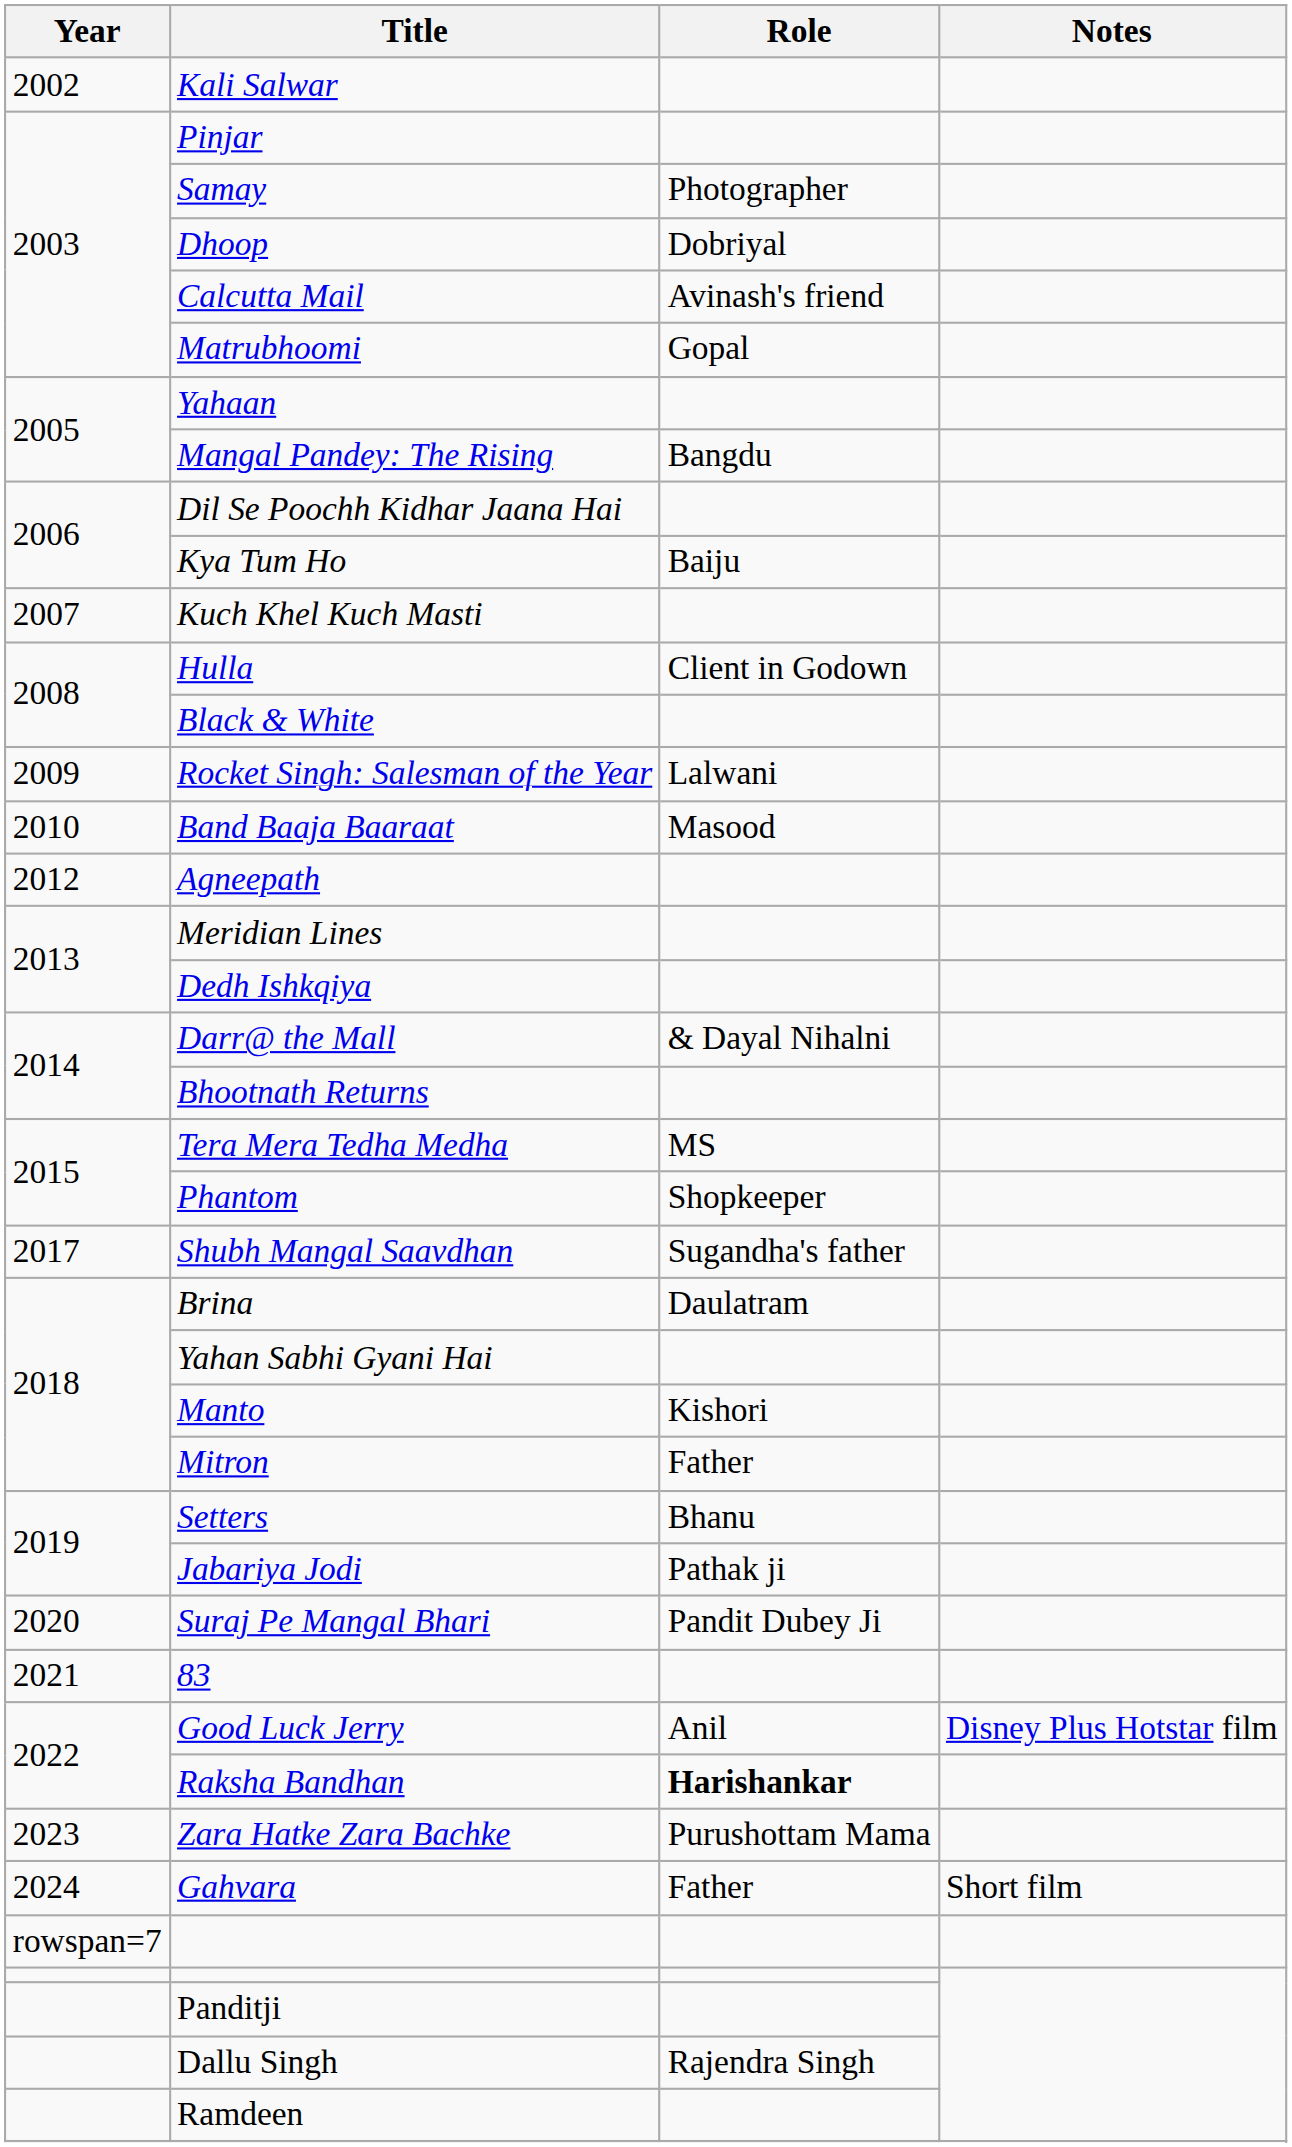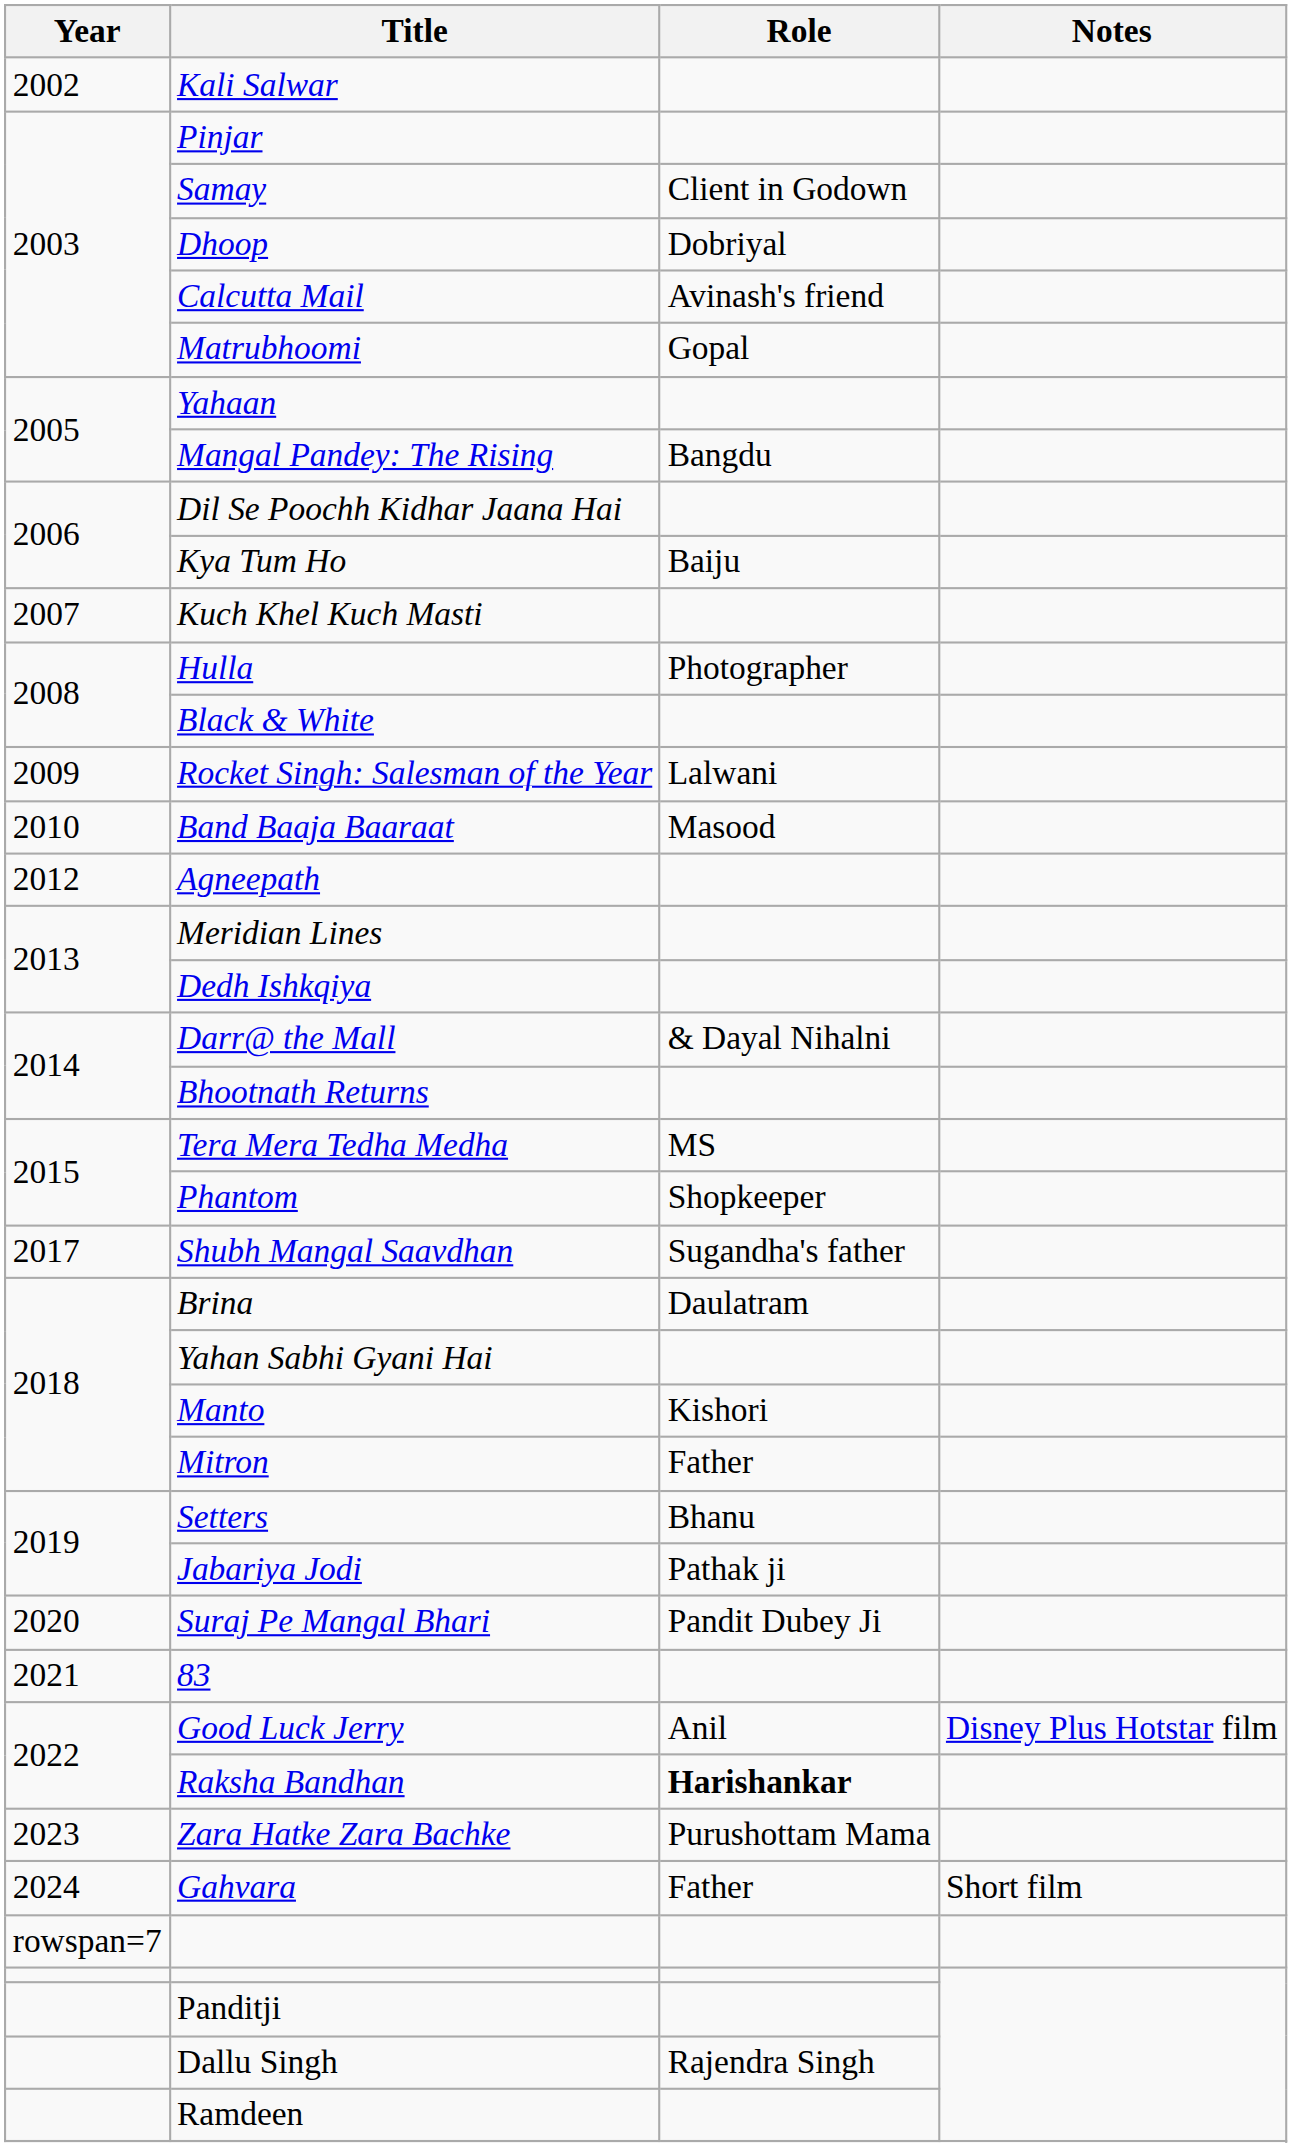Samay | Role: Photographer -> Client in Godown
Hulla | Role: Client in Godown -> Photographer
